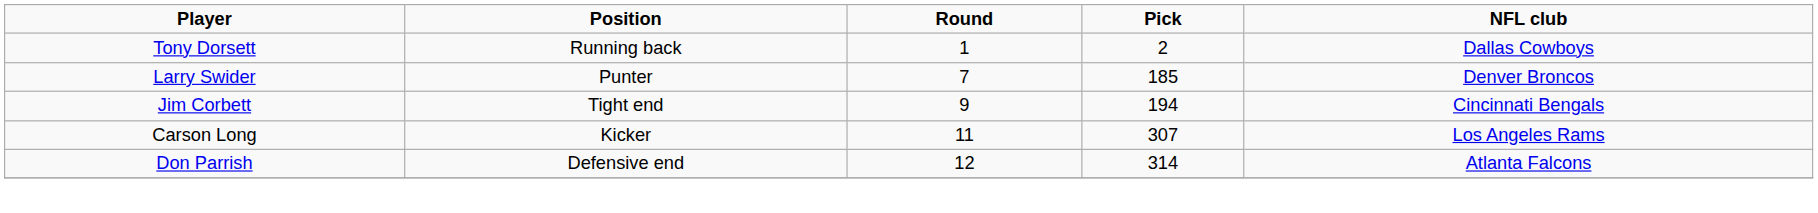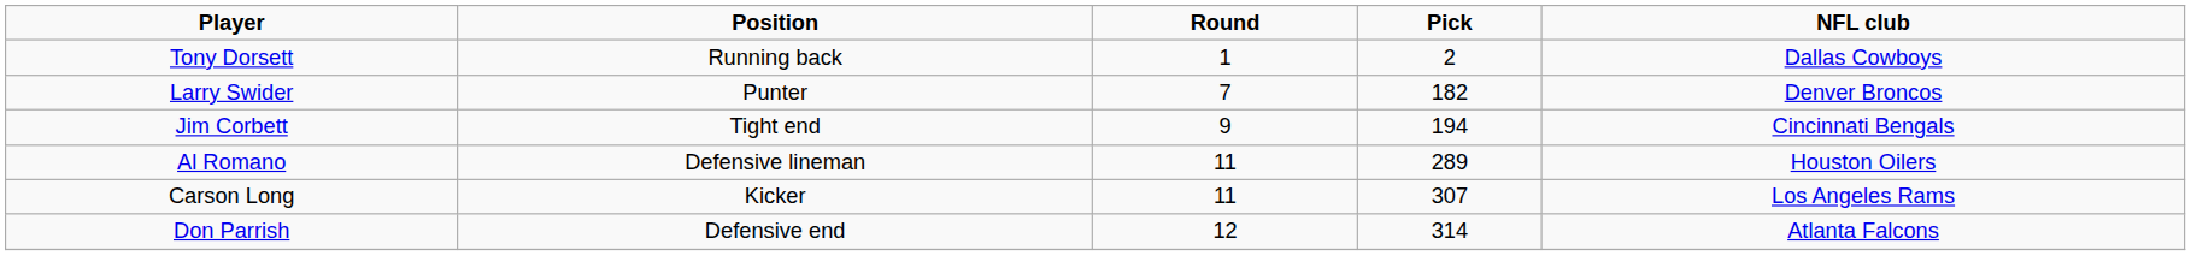Larry Swider | Pick: 185 -> 182
+ row: Al Romano | Defensive lineman | 11 | 289 | Houston Oilers
